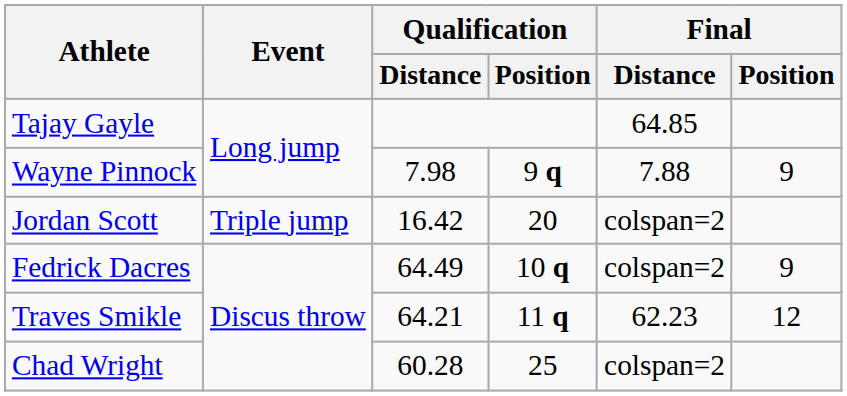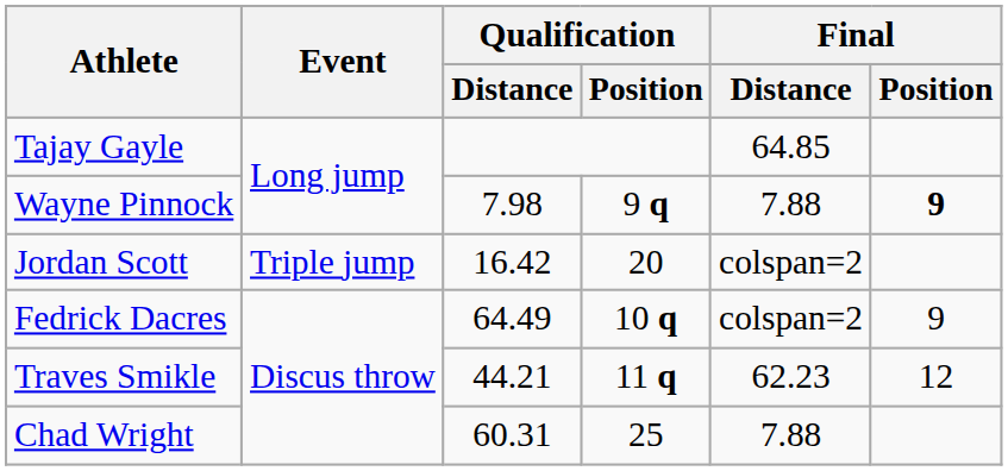Wayne Pinnock | Final / Position: normal -> bold
Traves Smikle | Qualification / Distance: 64.21 -> 44.21
Chad Wright | Qualification / Distance: 60.28 -> 60.31
Chad Wright | Final / Distance: colspan=2 -> 7.88
